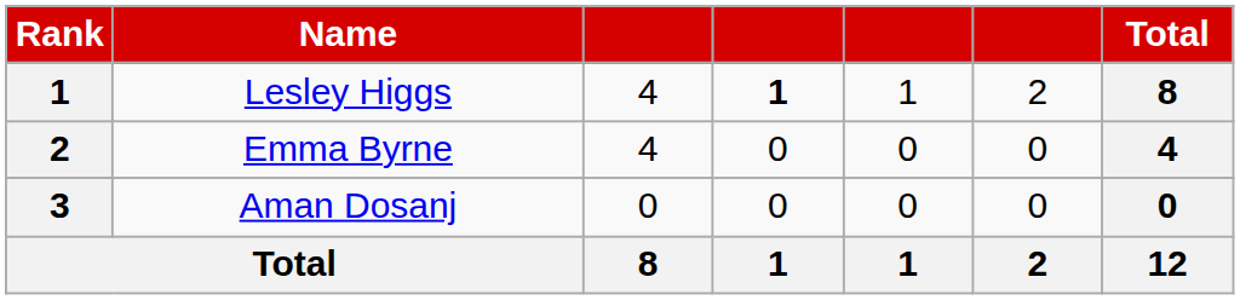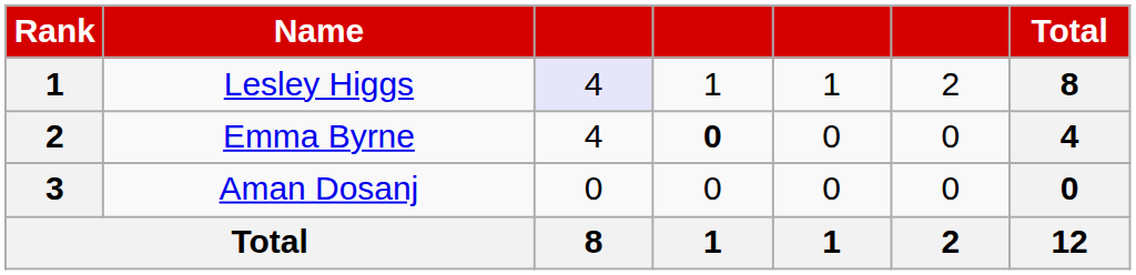Lesley Higgs | column 3: no background -> lavender background
Lesley Higgs | column 4: bold -> normal
Emma Byrne | column 4: normal -> bold
